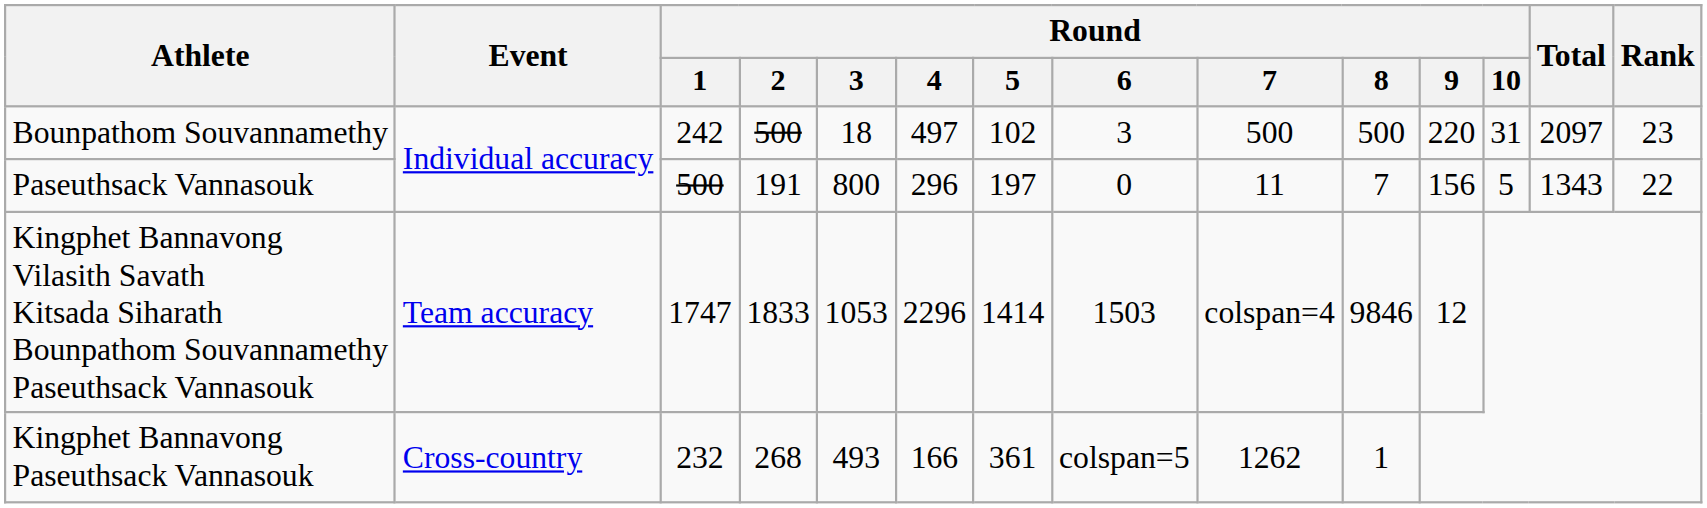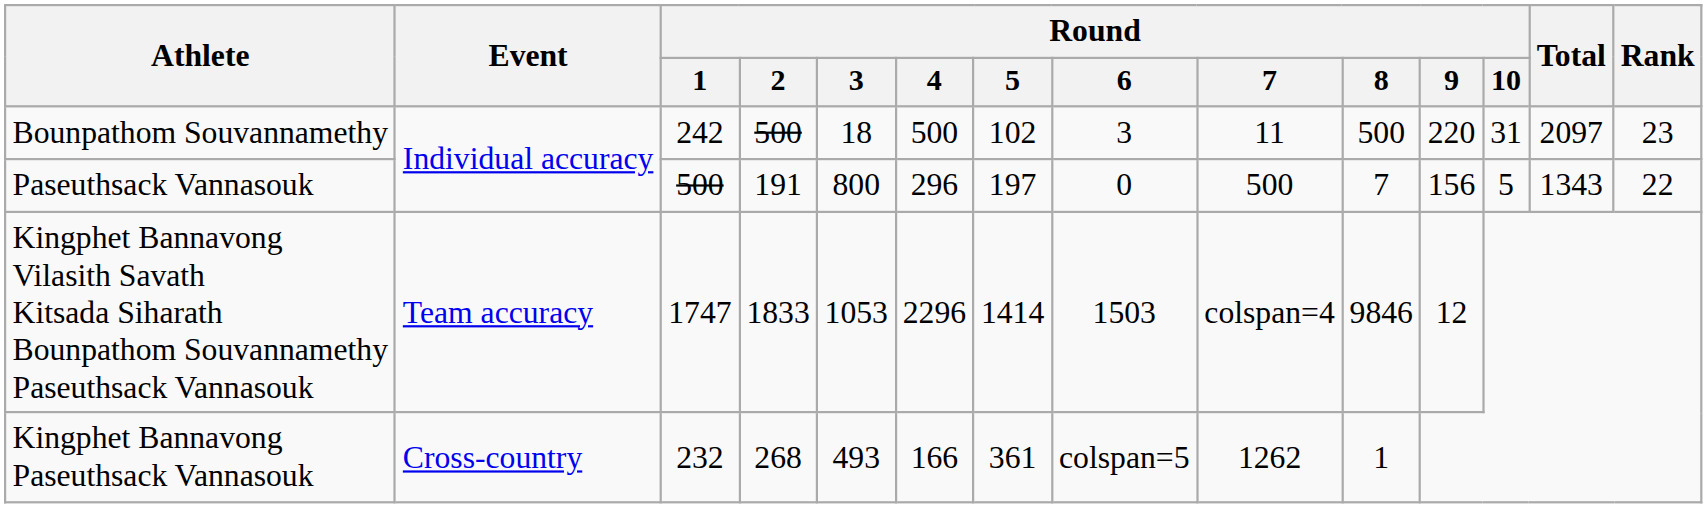Bounpathom Souvannamethy | Round / 4: 497 -> 500
Bounpathom Souvannamethy | Round / 7: 500 -> 11
Paseuthsack Vannasouk | Round / 7: 11 -> 500
